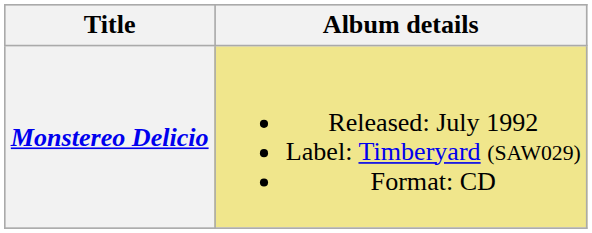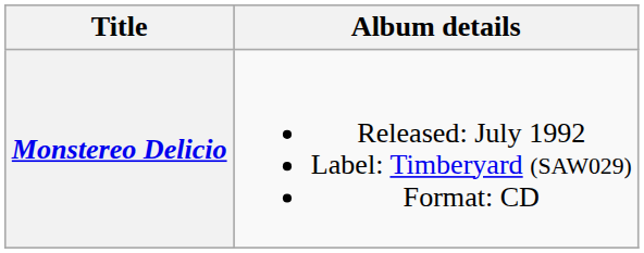Monstereo Delicio | Album details: khaki background -> no background
